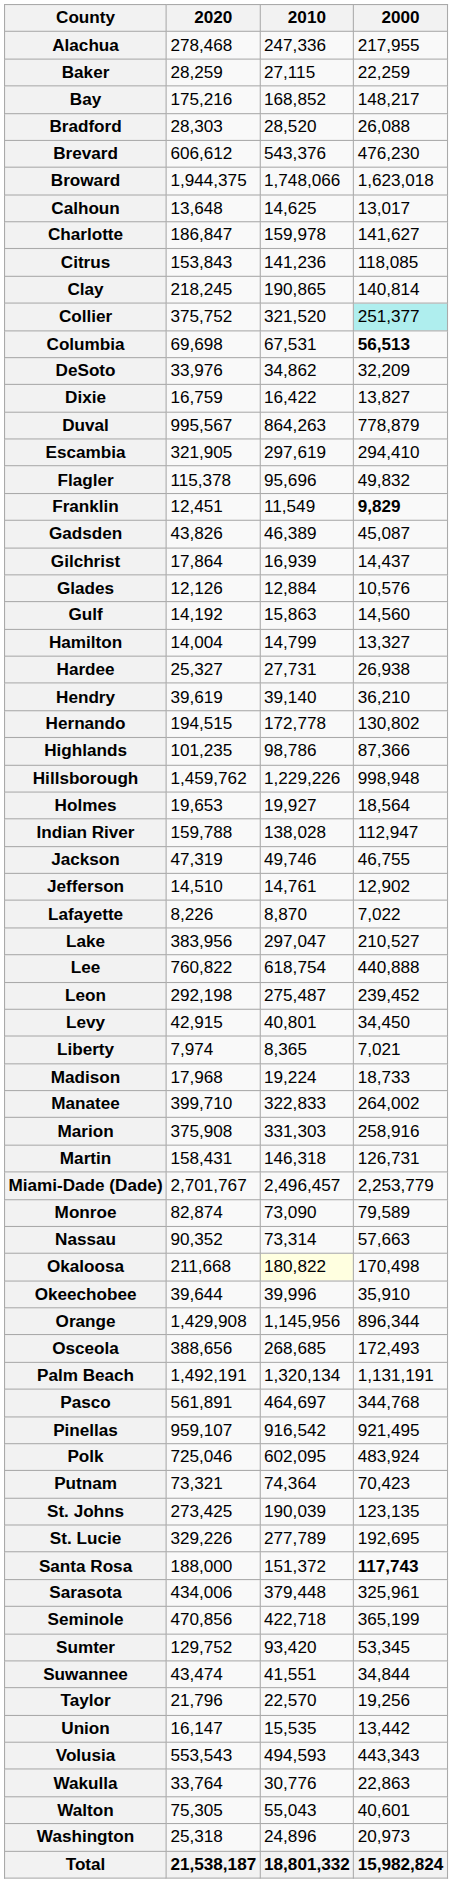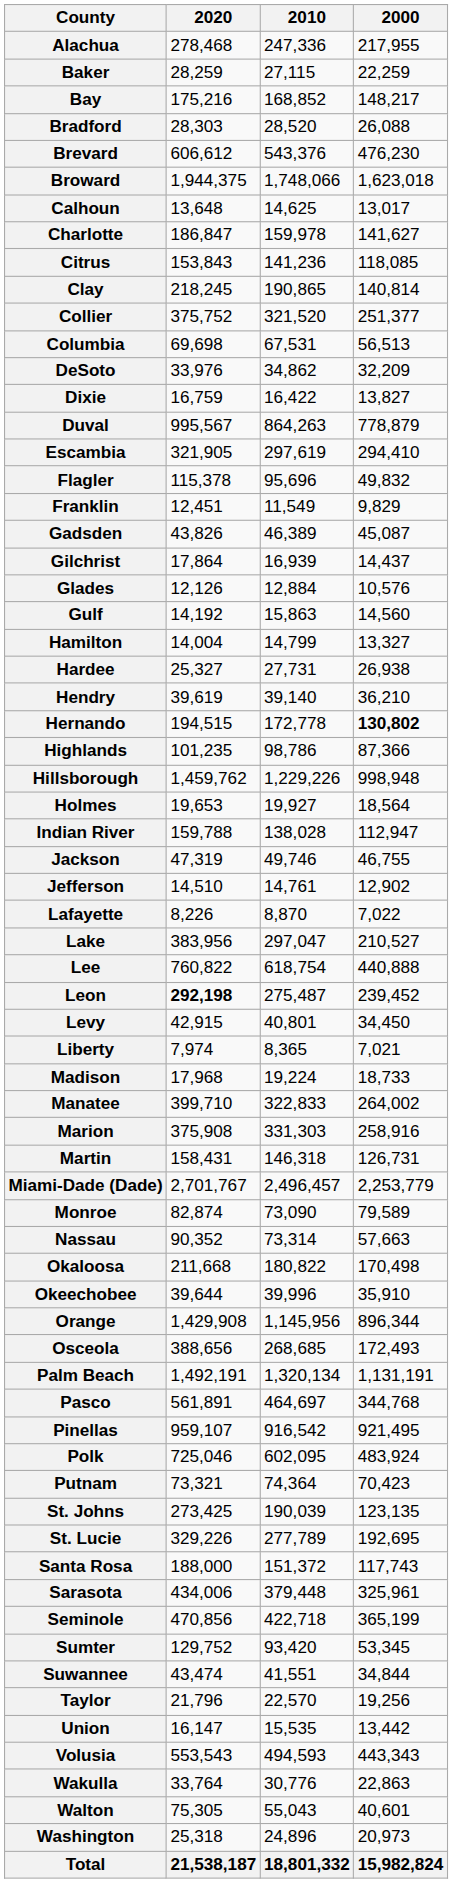Collier | 2000: paleturquoise background -> no background
Columbia | 2000: bold -> normal
Franklin | 2000: bold -> normal
Hernando | 2000: normal -> bold
Leon | 2020: normal -> bold
Okaloosa | 2010: lightyellow background -> no background
Santa Rosa | 2000: bold -> normal
